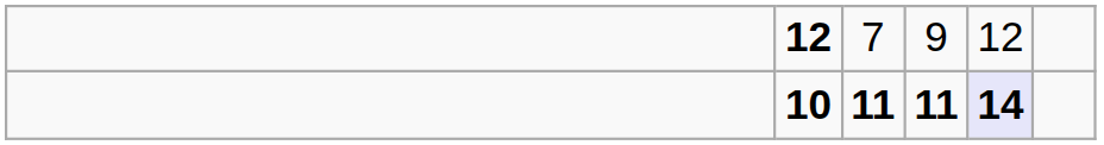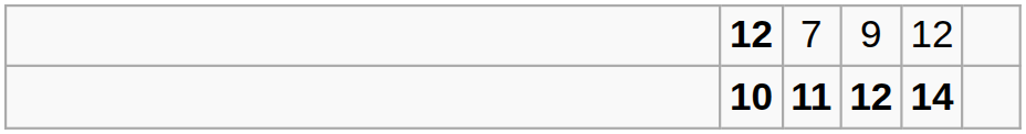row 2 | column 4: 11 -> 12
row 2 | column 5: lavender background -> no background
